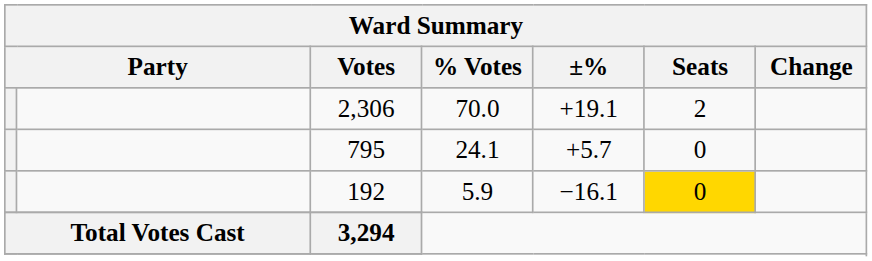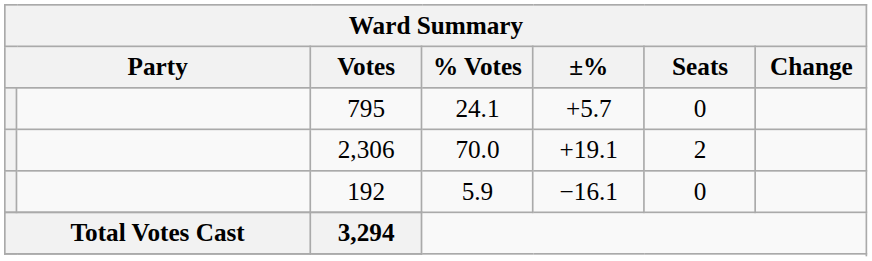rows swapped: 2,306 <-> 795
192 | Seats: gold background -> no background
